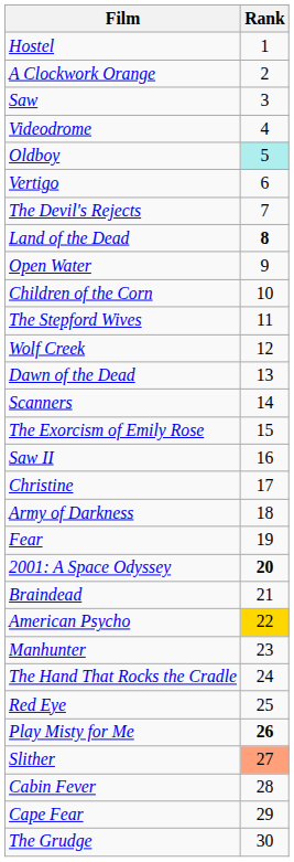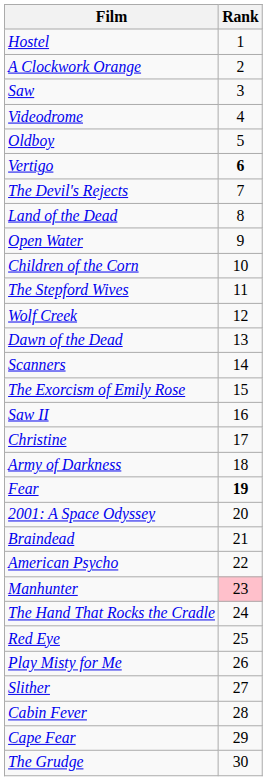Oldboy | Rank: paleturquoise background -> no background
Vertigo | Rank: normal -> bold
Land of the Dead | Rank: bold -> normal
Fear | Rank: normal -> bold
2001: A Space Odyssey | Rank: bold -> normal
American Psycho | Rank: gold background -> no background
Manhunter | Rank: no background -> pink background
Play Misty for Me | Rank: bold -> normal
Slither | Rank: lightsalmon background -> no background
